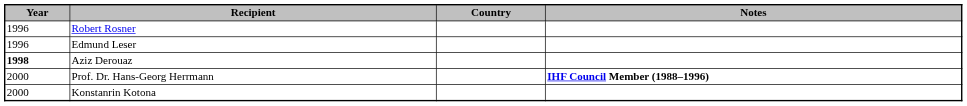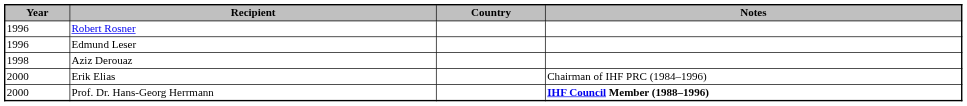Aziz Derouaz | Year: bold -> normal
+ row: 2000 | Erik Elias | Chairman of IHF PRC (1984–1996)
- row: 2000 | Konstanrin Kotona
